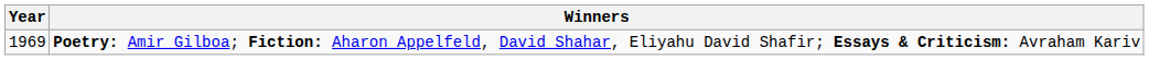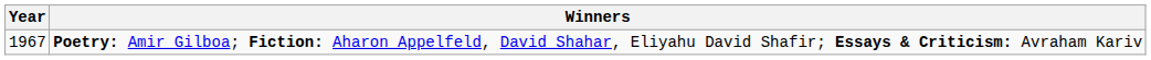row 2 | Year: 1969 -> 1967
